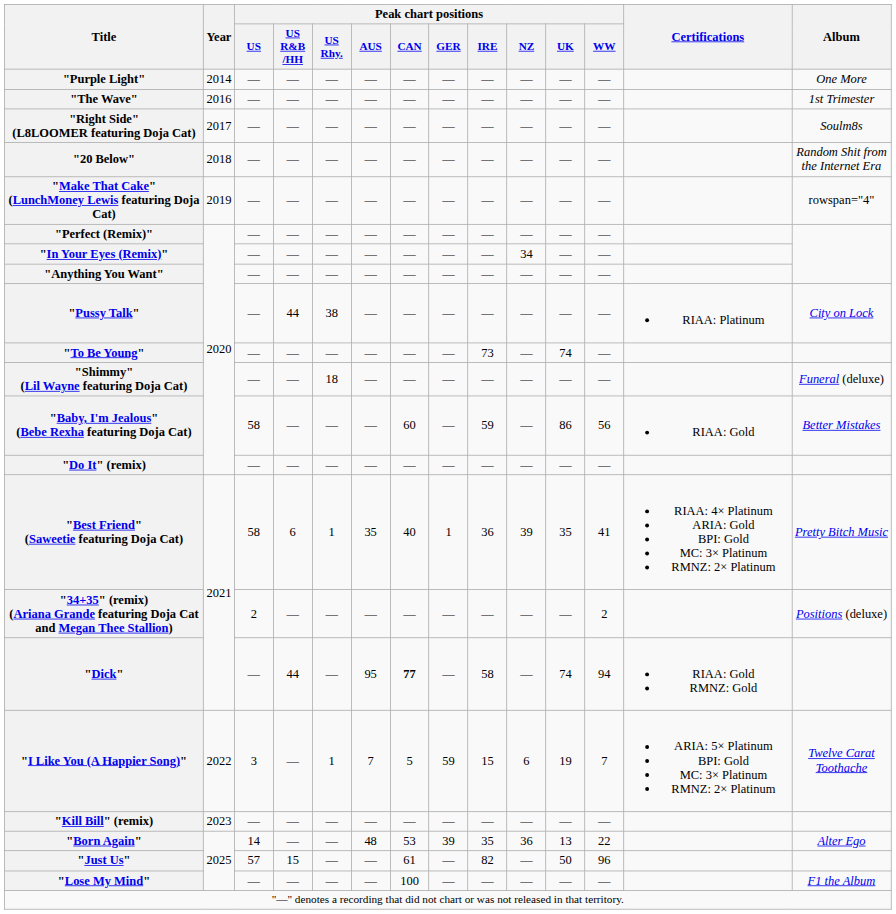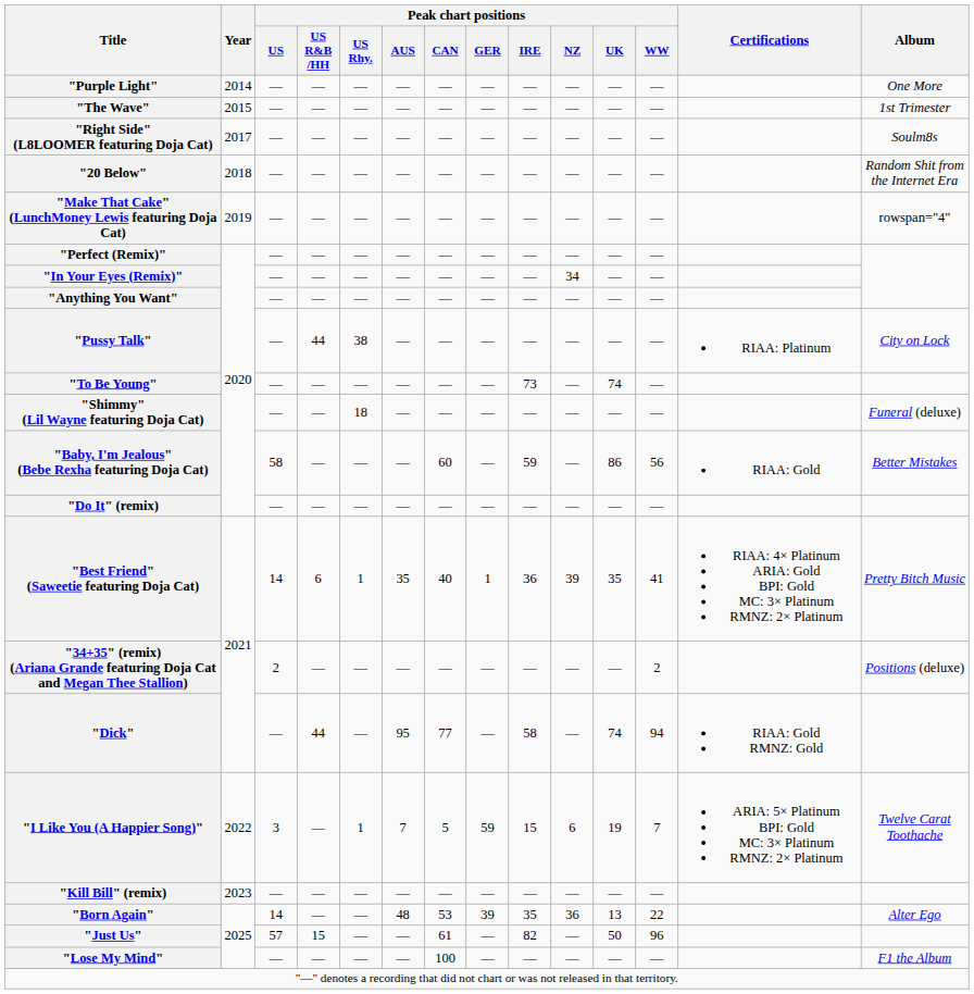"The Wave" | Year: 2016 -> 2015
"Best Friend" (Saweetie featuring Doja Cat) | Peak chart positions / US: 58 -> 14
"Dick" | Peak chart positions / CAN: bold -> normal
